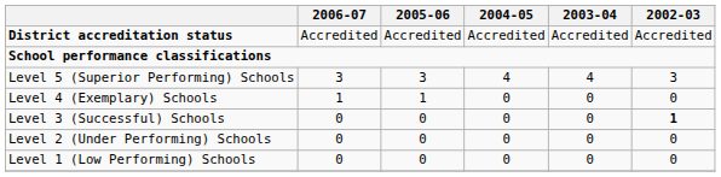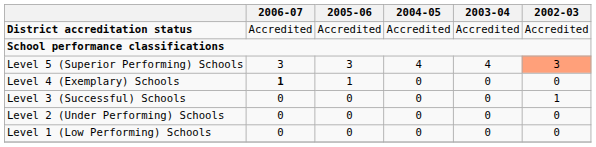Level 5 (Superior Performing) Schools | 2002-03: no background -> lightsalmon background
Level 4 (Exemplary) Schools | 2006-07: normal -> bold
Level 3 (Successful) Schools | 2002-03: bold -> normal
